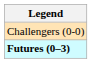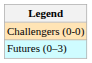row 3 | column 1: bold -> normal
